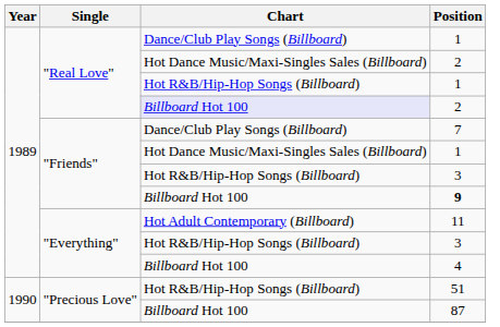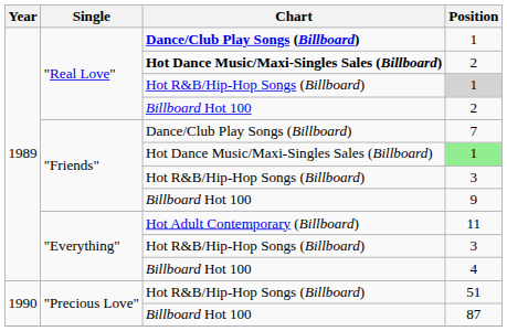Dance/Club Play Songs (Billboard) / 1 | Chart: normal -> bold
Hot Dance Music/Maxi-Singles Sales (Billboard) / 2 | Chart: normal -> bold
Hot R&B/Hip-Hop Songs (Billboard) / 1 | Position: no background -> lightgrey background
Billboard Hot 100 / 2 | Chart: lavender background -> no background
Hot Dance Music/Maxi-Singles Sales (Billboard) / 1 | Position: no background -> lightgreen background
9 | Position: bold -> normal
